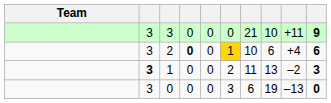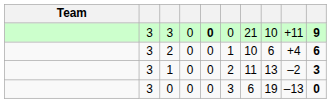row 2 | column 5: normal -> bold
row 3 | column 4: bold -> normal
row 3 | column 6: gold background -> no background
row 4 | column 2: bold -> normal
